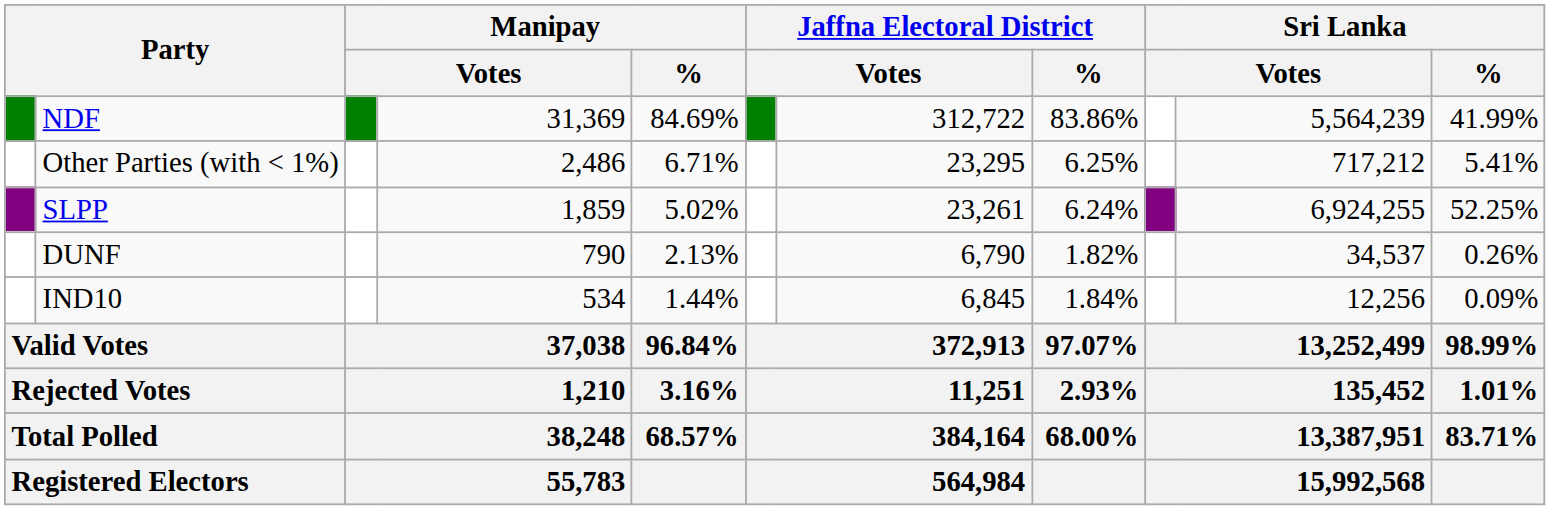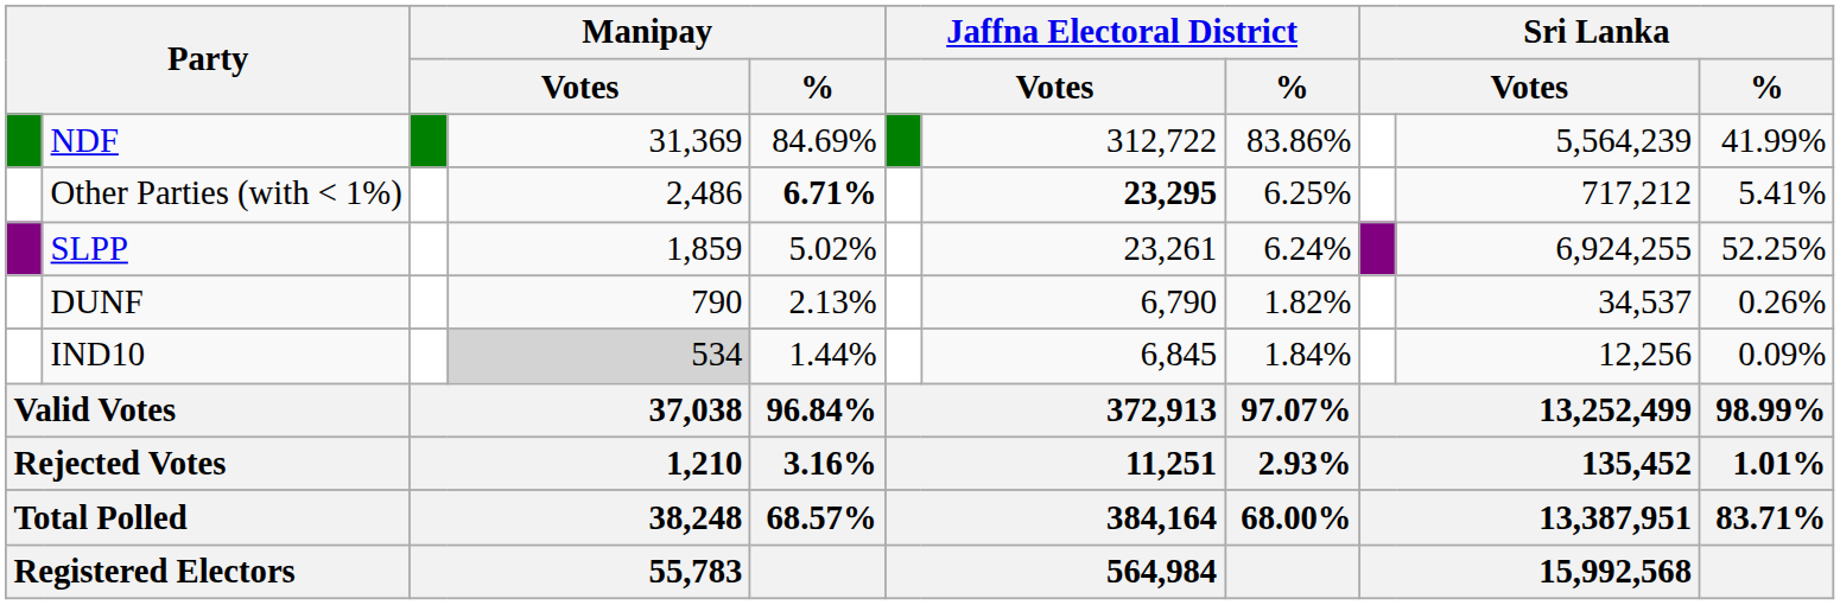Other Parties (with < 1%) | Manipay / %: normal -> bold
Other Parties (with < 1%) | column 7: normal -> bold
IND10 | column 4: no background -> lightgrey background
